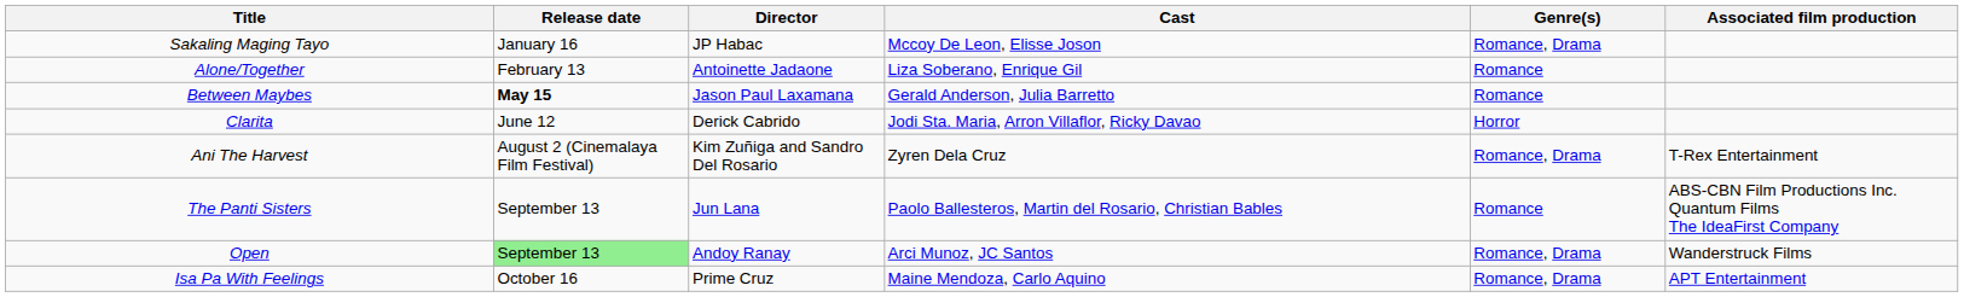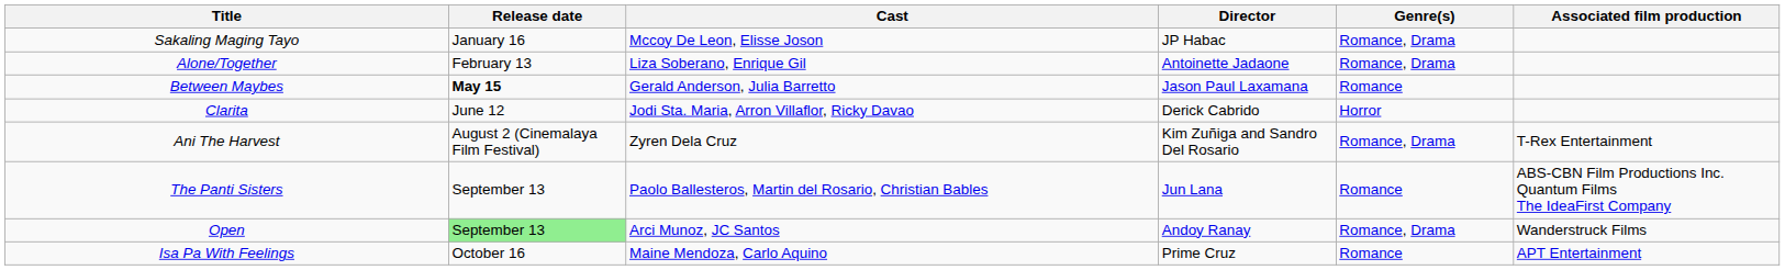columns swapped: Director <-> Cast
Alone/Together | Genre(s): Romance -> Romance, Drama
Isa Pa With Feelings | Genre(s): Romance, Drama -> Romance
